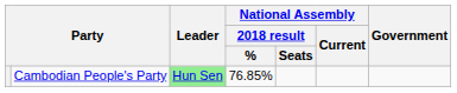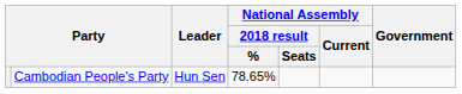Cambodian People's Party | Leader: lightgreen background -> no background
Cambodian People's Party | National Assembly / 2018 result / %: 76.85% -> 78.65%
